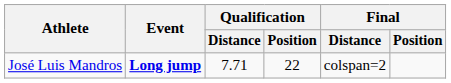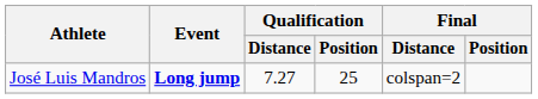José Luis Mandros | Qualification / Distance: 7.71 -> 7.27
José Luis Mandros | Qualification / Position: 22 -> 25
